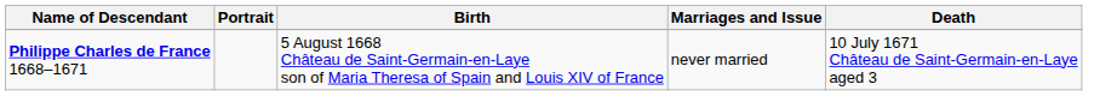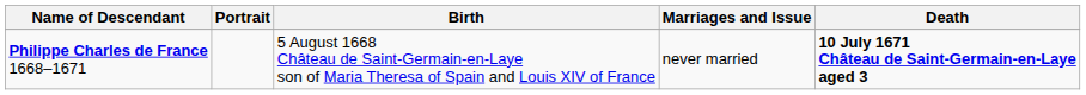Philippe Charles de France 1668–1671 | Death: normal -> bold
